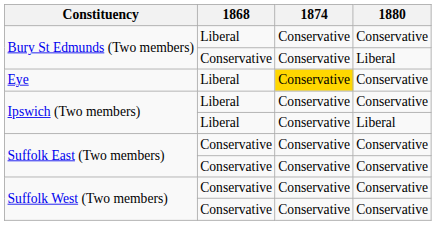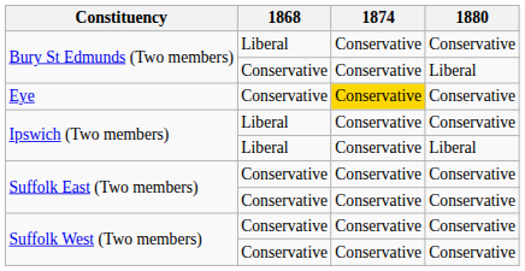Eye | 1868: Liberal -> Conservative
